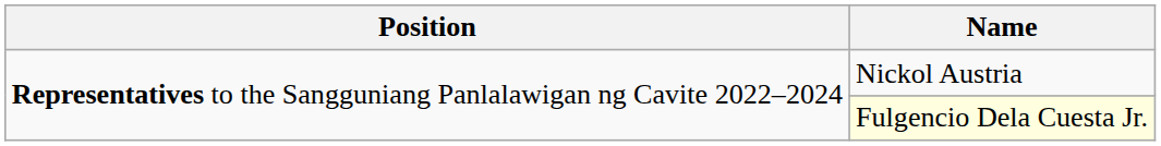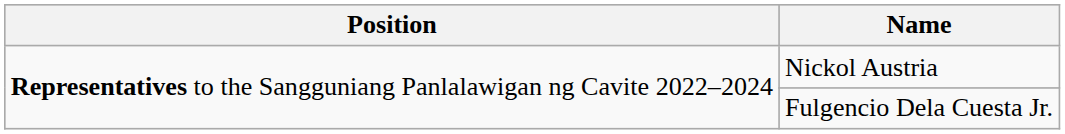Fulgencio Dela Cuesta Jr. | Name: lightyellow background -> no background
